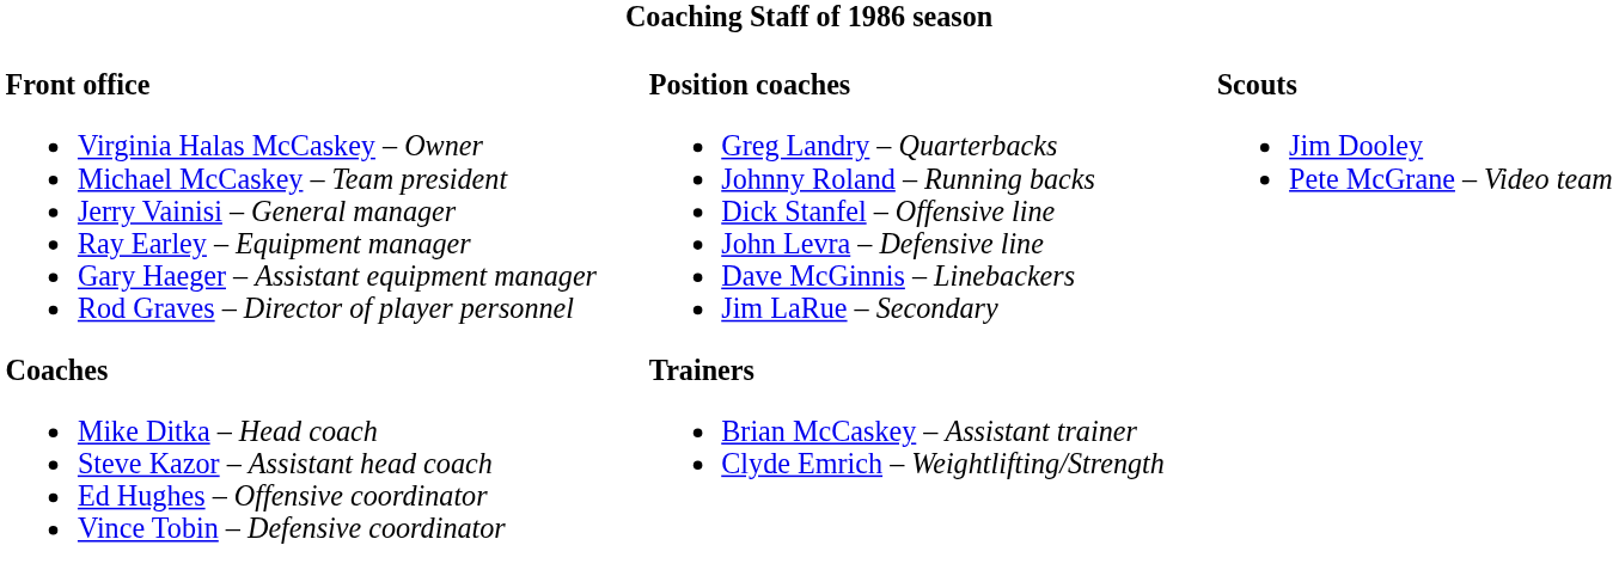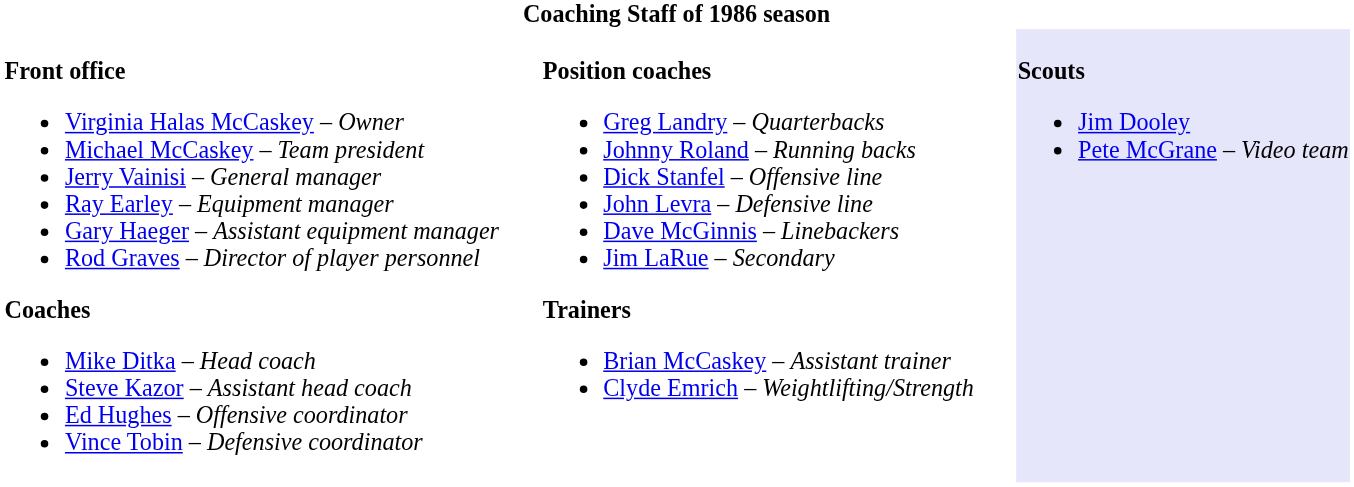row 2 | column 3: no background -> lavender background
